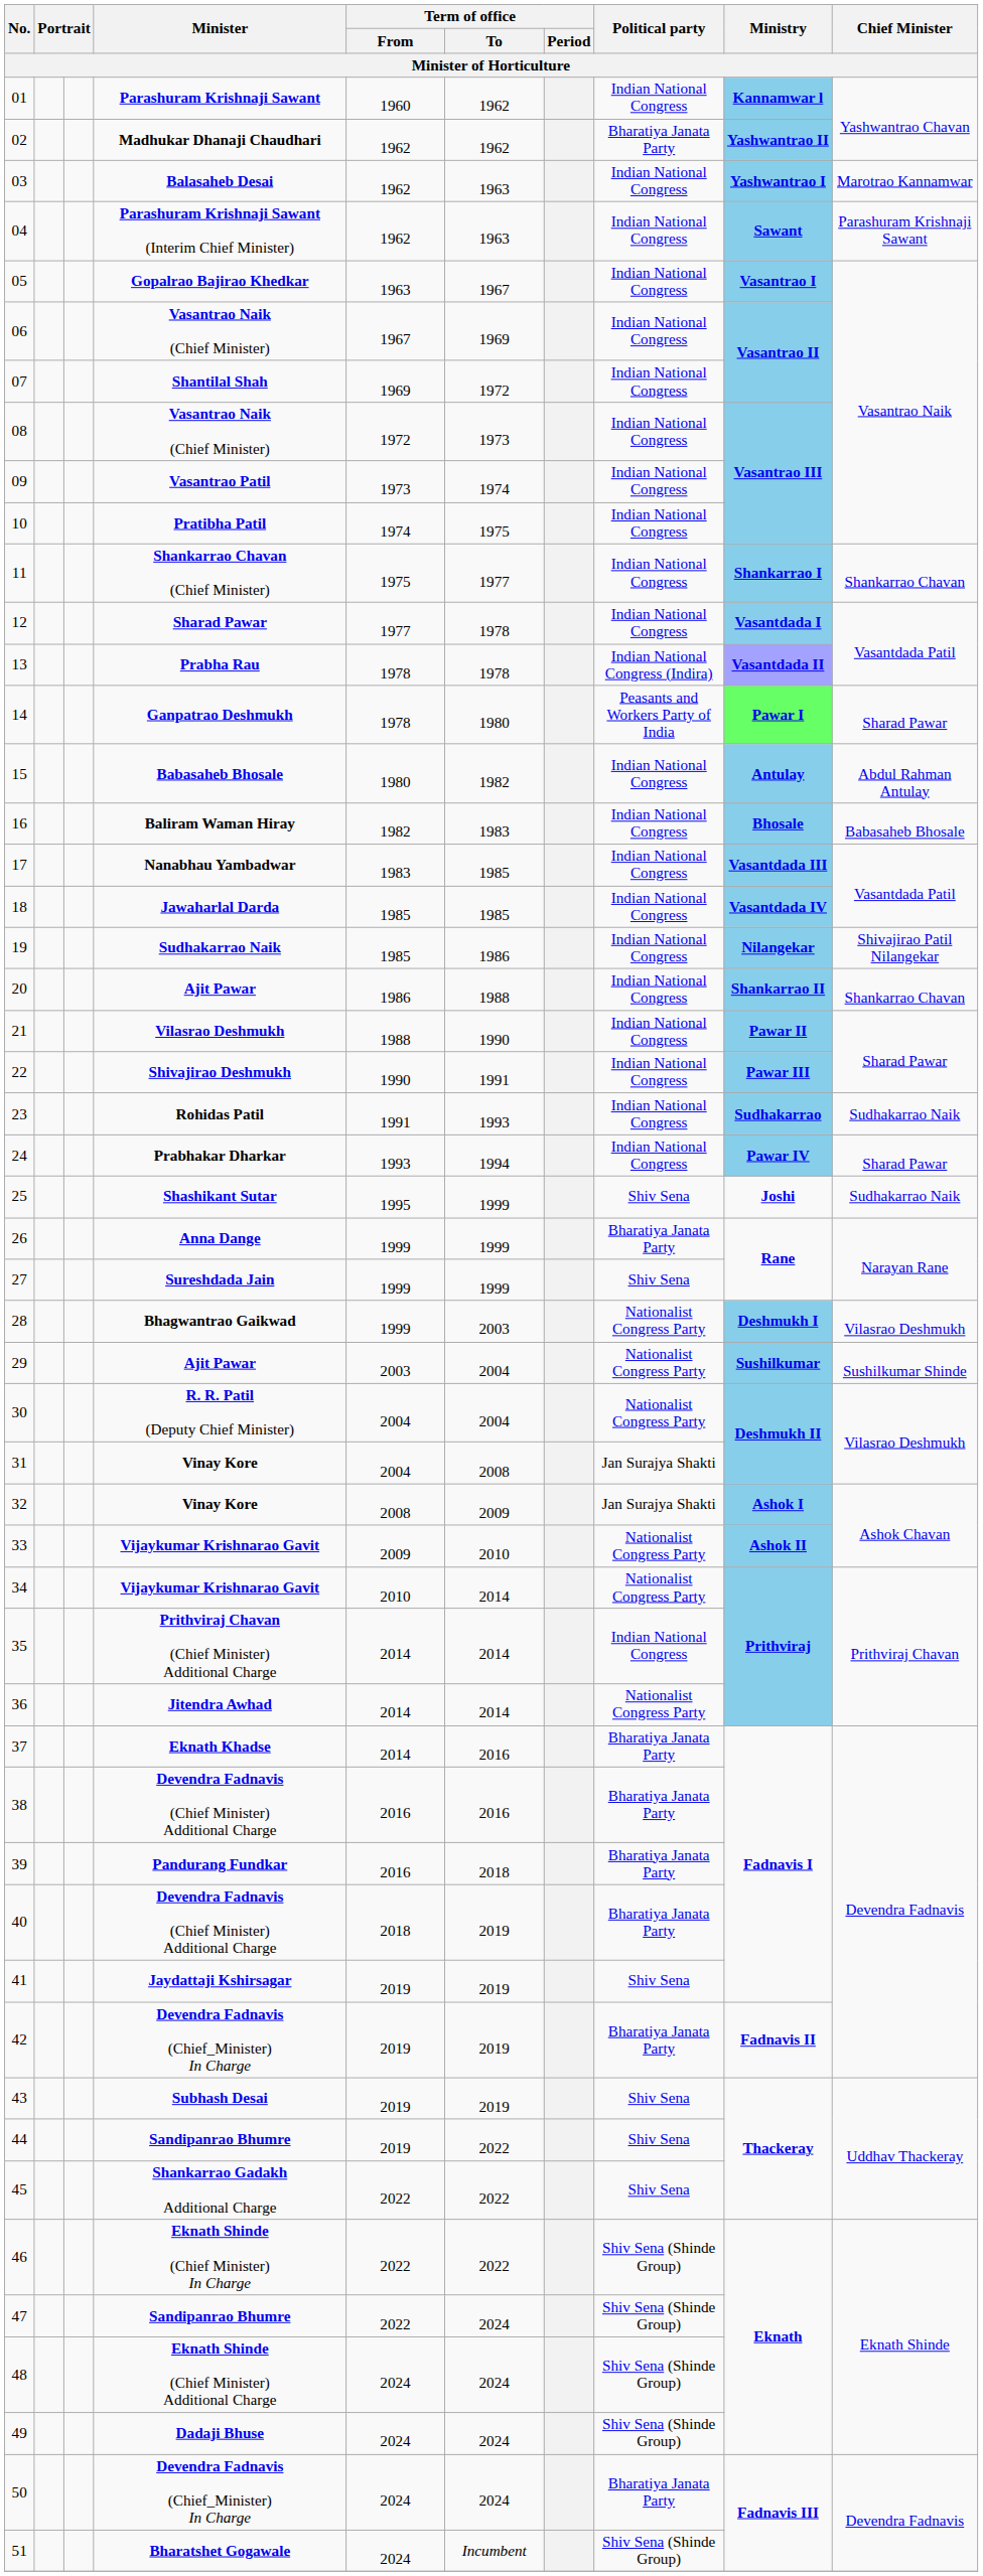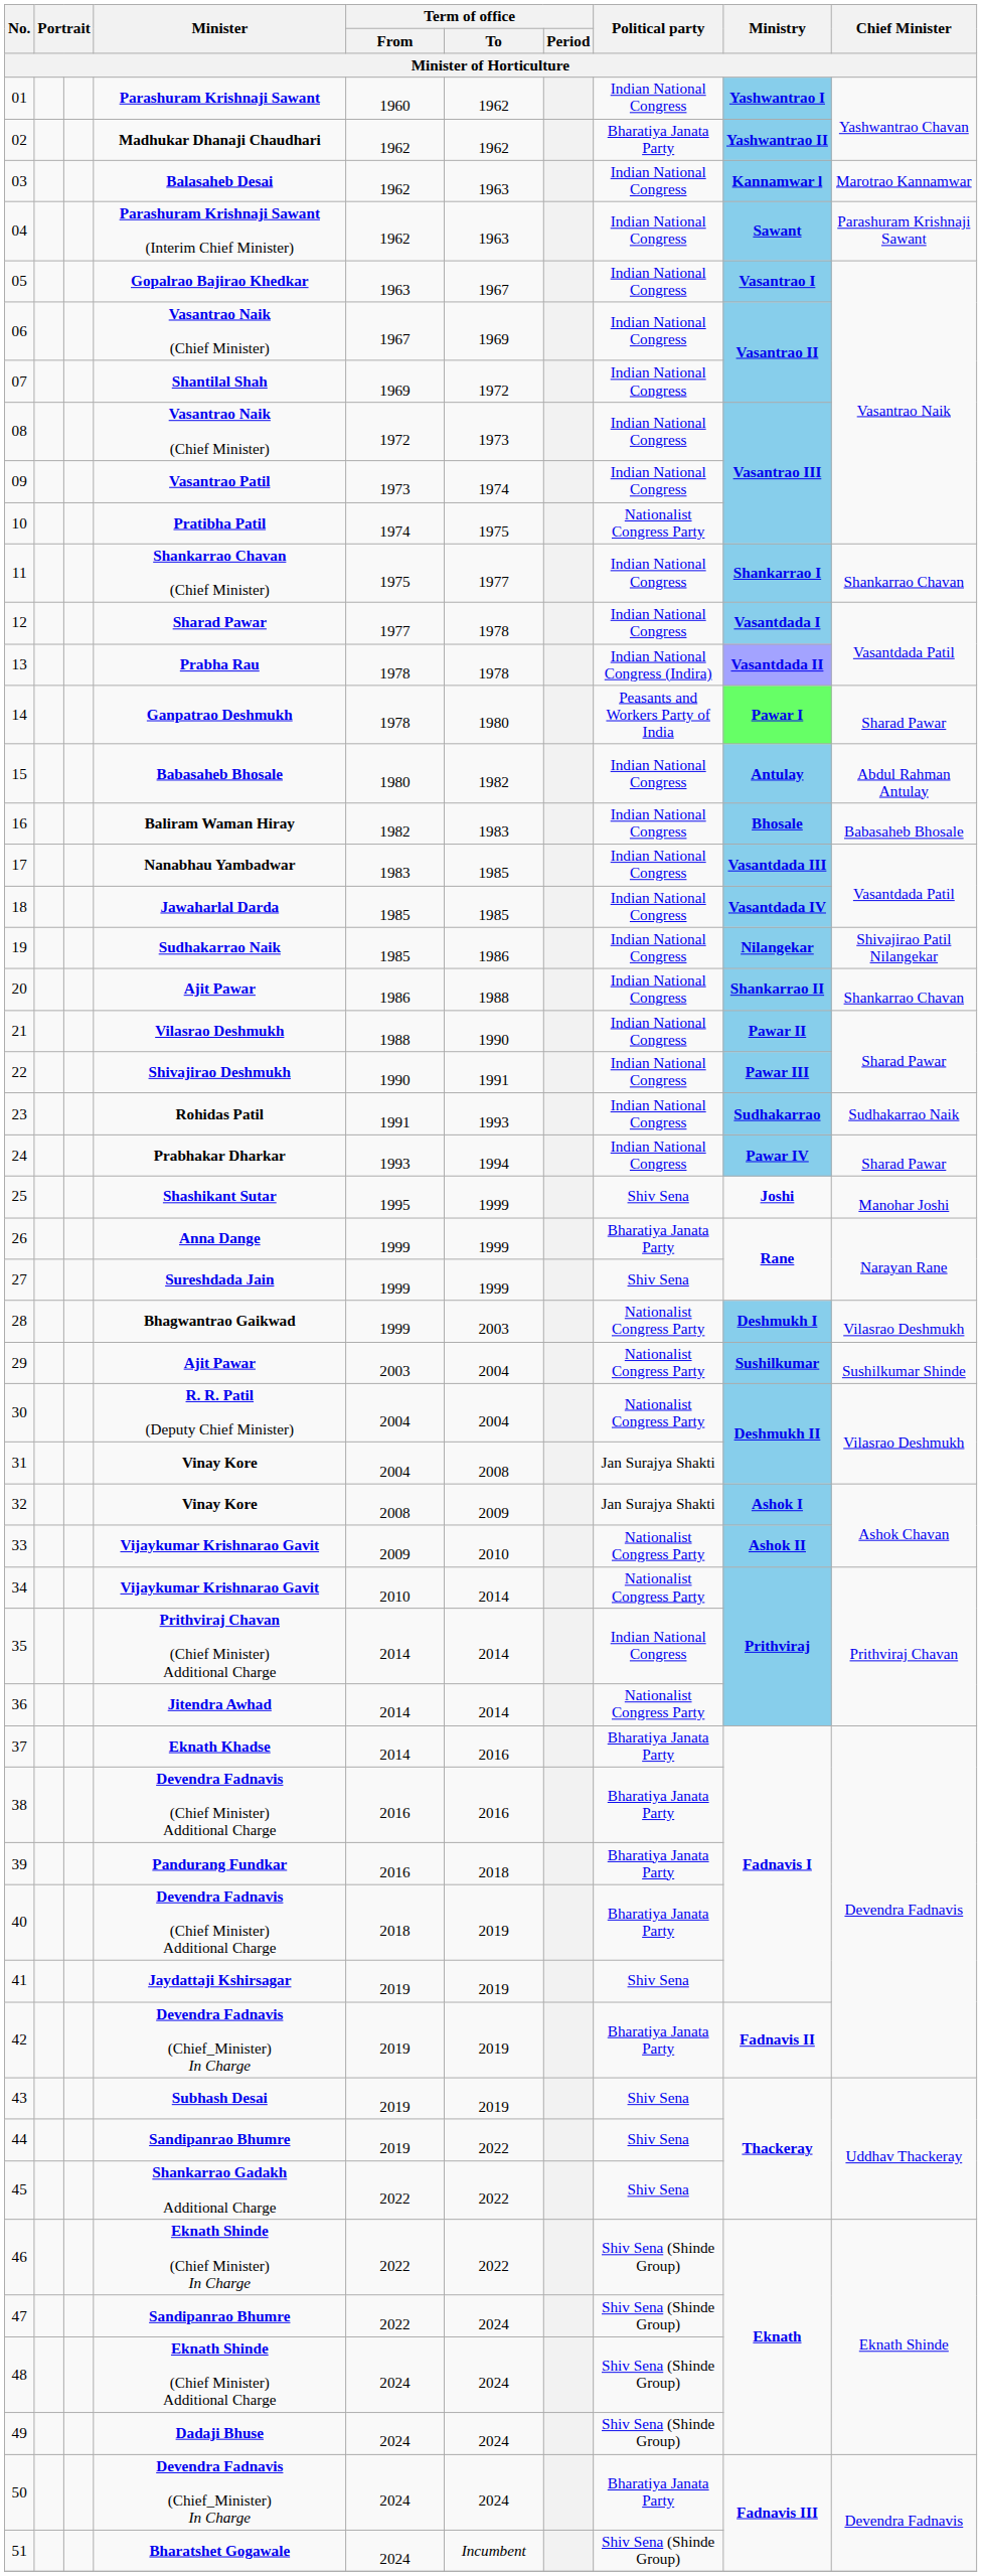01 | Ministry: Kannamwar l -> Yashwantrao I
03 | Ministry: Yashwantrao I -> Kannamwar l
10 | Political party: Indian National Congress -> Nationalist Congress Party
25 | Chief Minister: Sudhakarrao Naik -> Manohar Joshi
